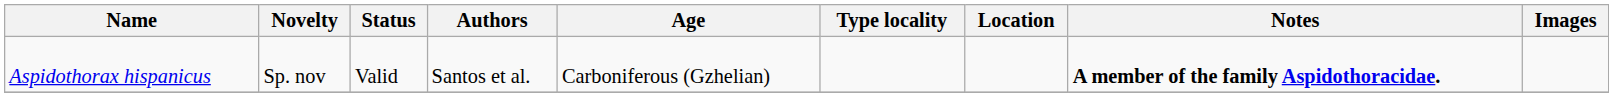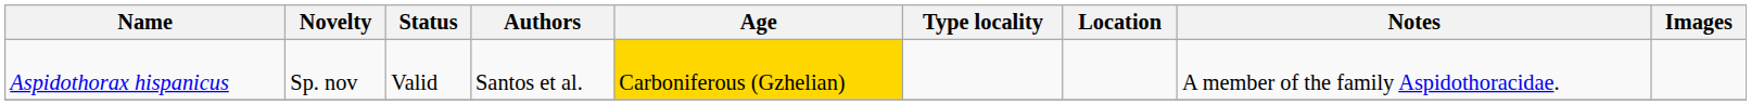Aspidothorax hispanicus | Age: no background -> gold background
Aspidothorax hispanicus | Notes: bold -> normal
